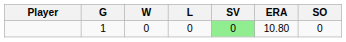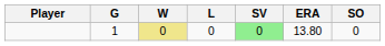row 2 | W: no background -> khaki background
row 2 | ERA: 10.80 -> 13.80
